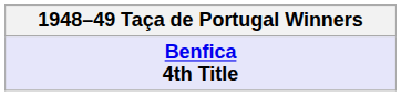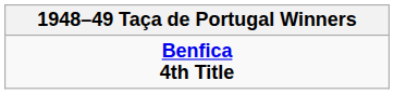row 2 | column 1: lavender background -> no background
